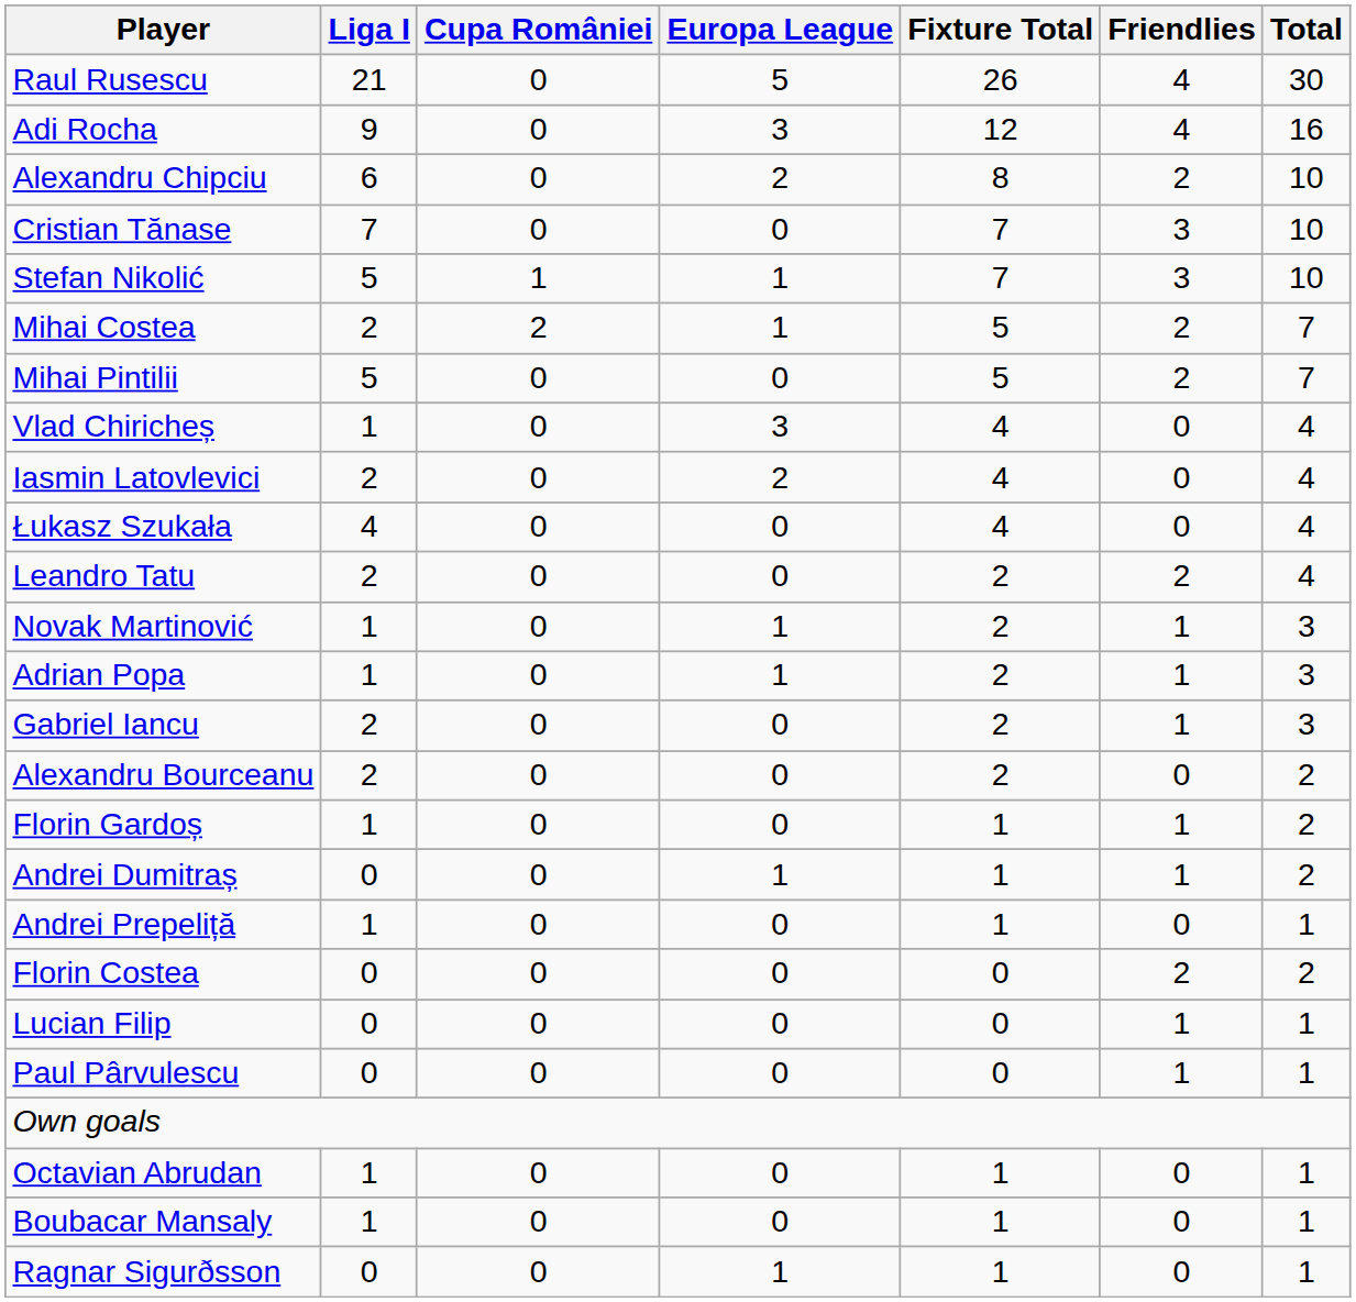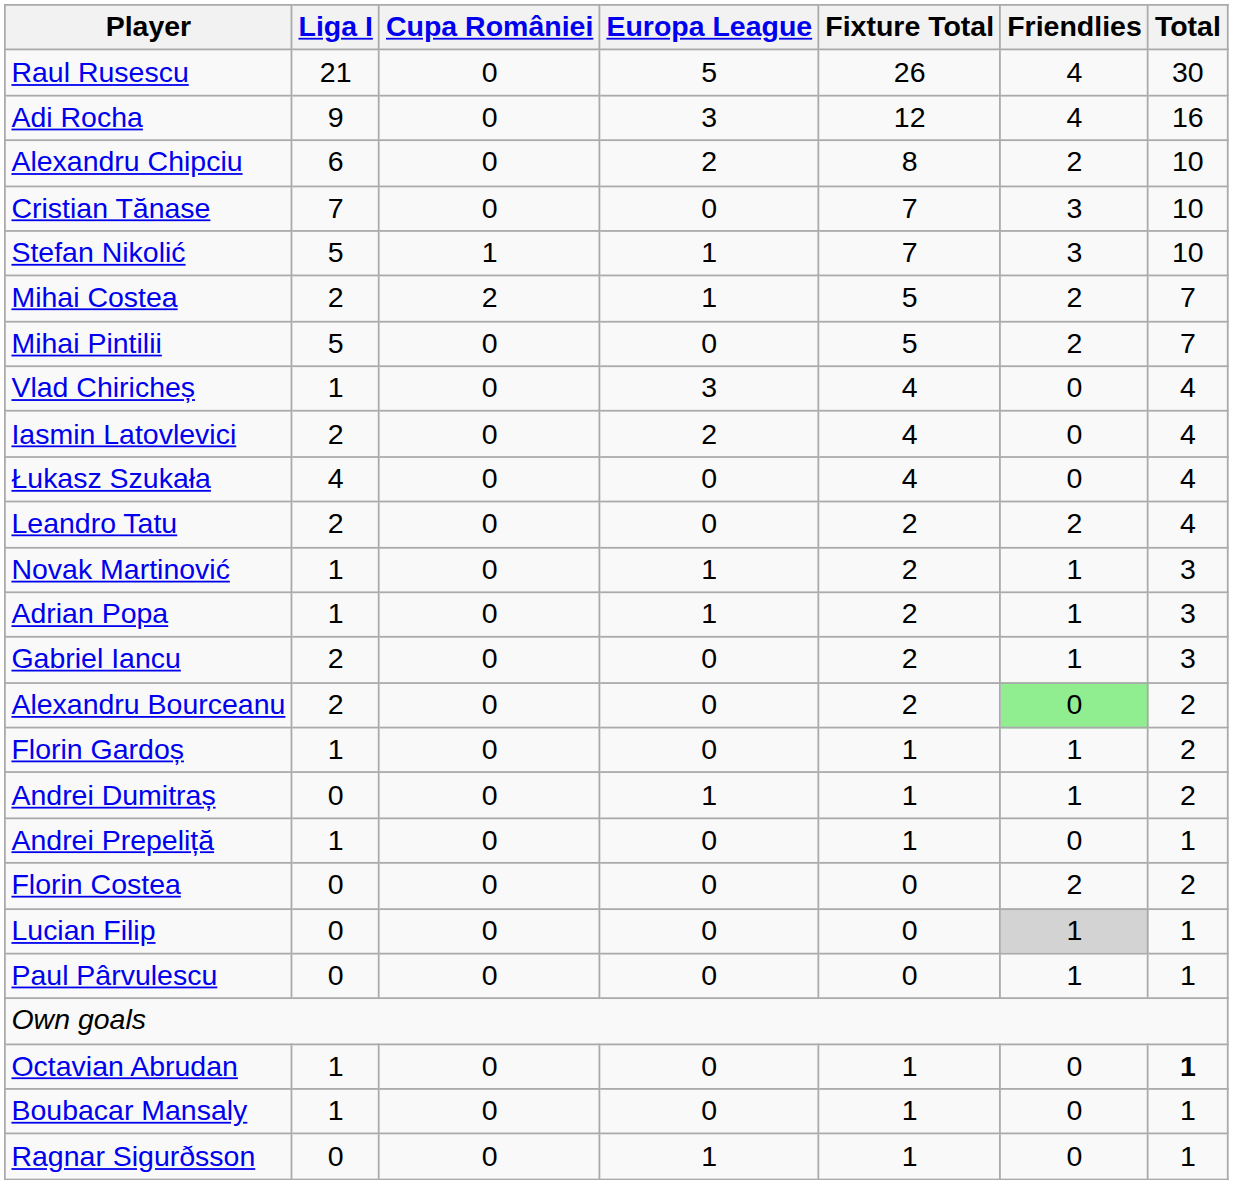Alexandru Bourceanu | Friendlies: no background -> lightgreen background
Lucian Filip | Friendlies: no background -> lightgrey background
Octavian Abrudan | Total: normal -> bold
